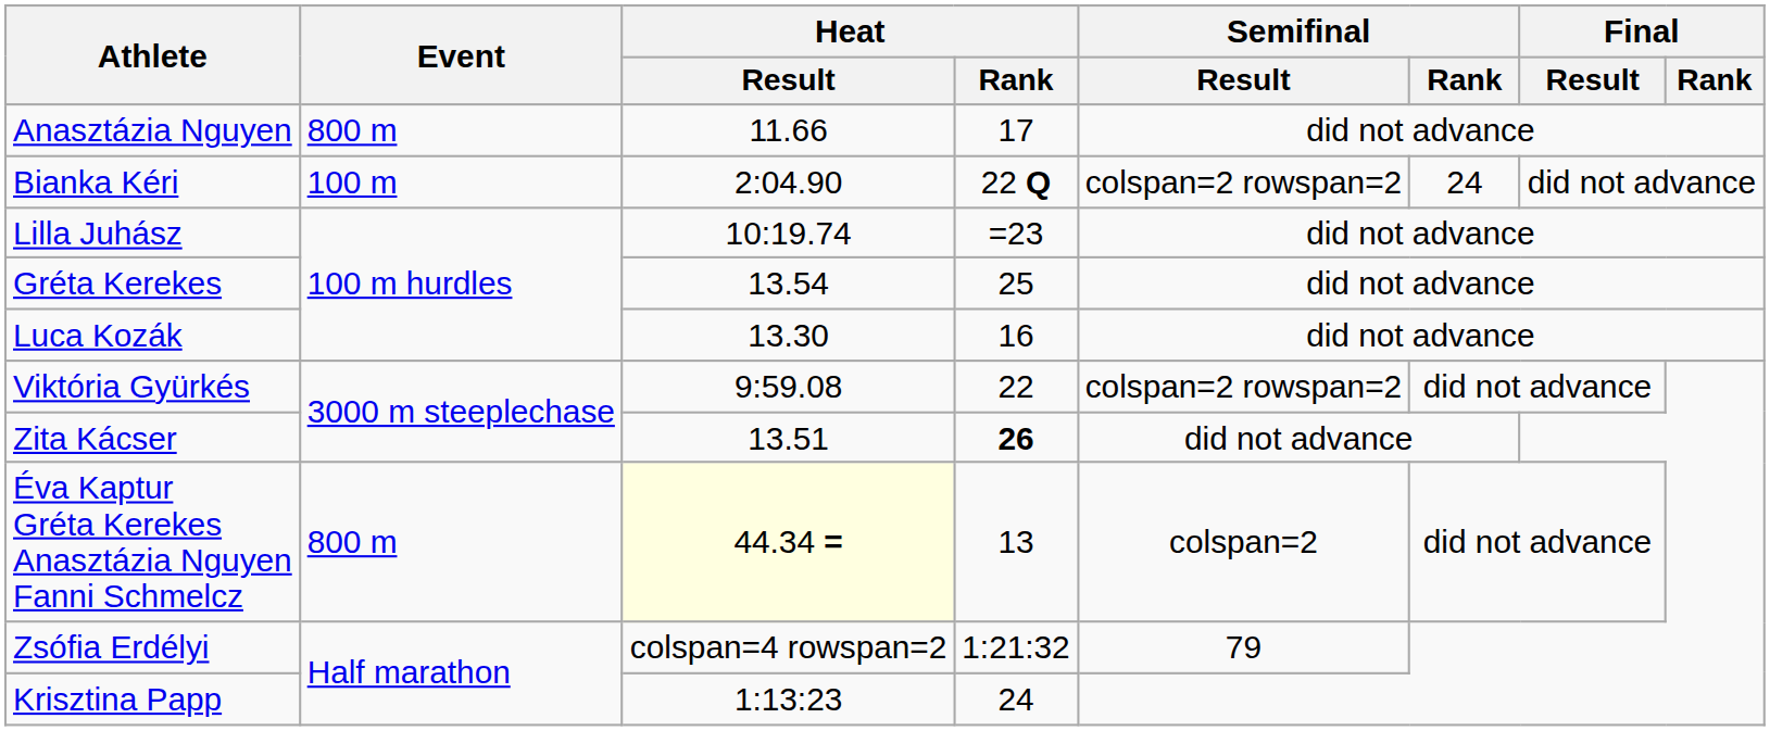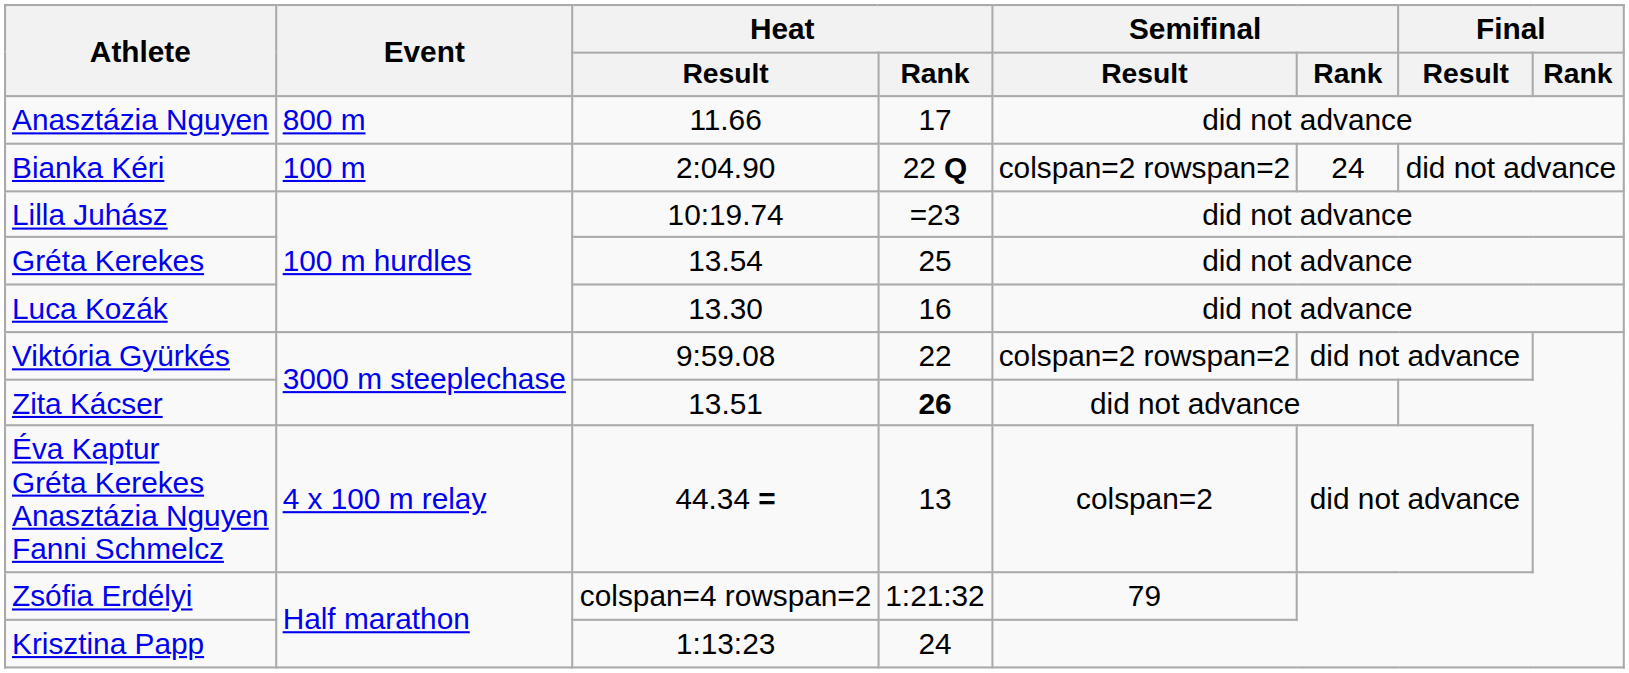Éva Kaptur Gréta Kerekes Anasztázia Nguyen Fanni Schmelcz | Event: 800 m -> 4 x 100 m relay
Éva Kaptur Gréta Kerekes Anasztázia Nguyen Fanni Schmelcz | Heat / Result: lightyellow background -> no background
